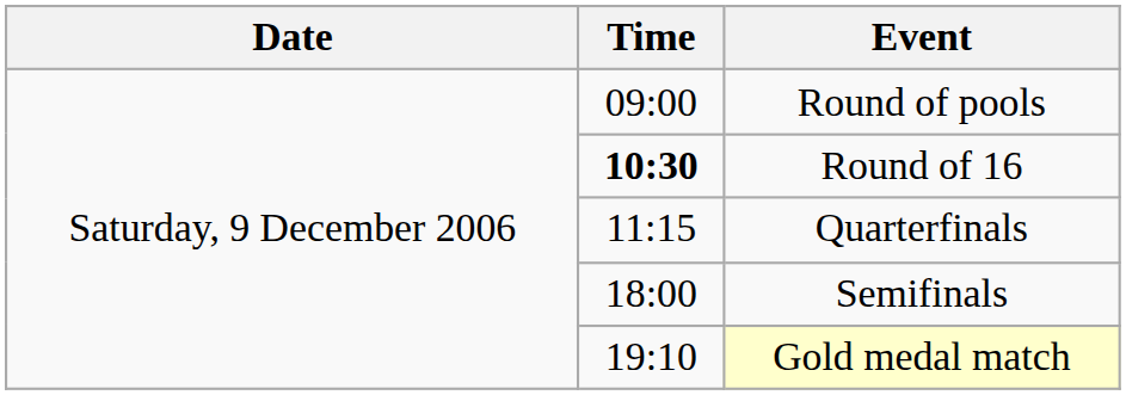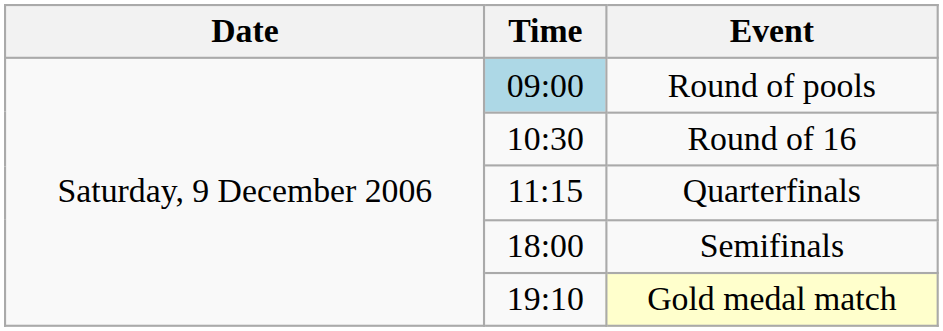Round of pools | Time: no background -> lightblue background
Round of 16 | Time: bold -> normal
